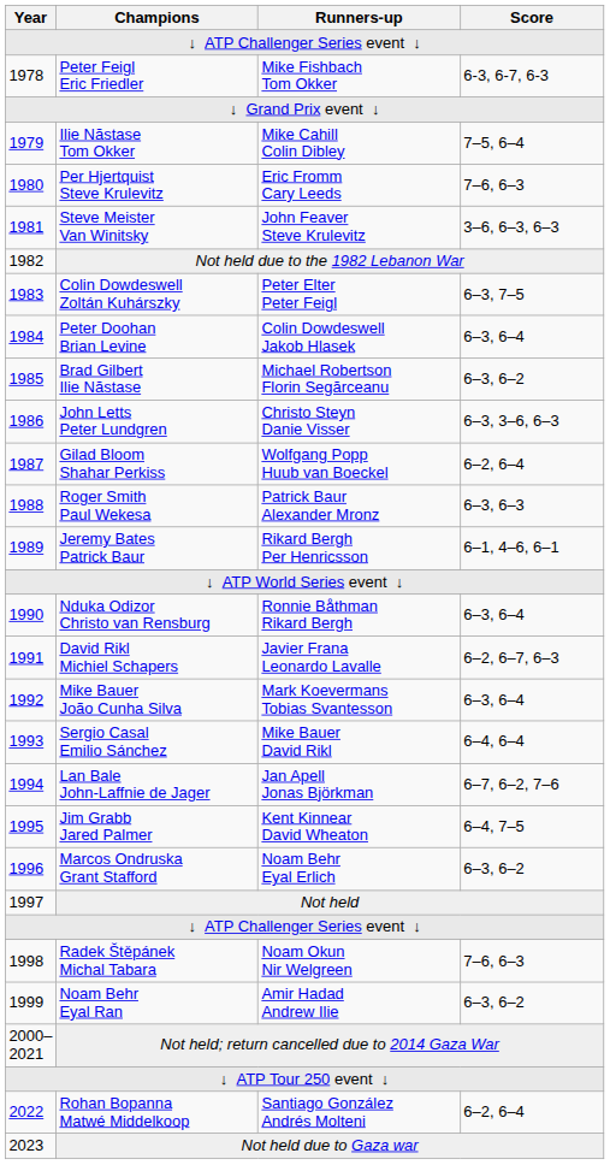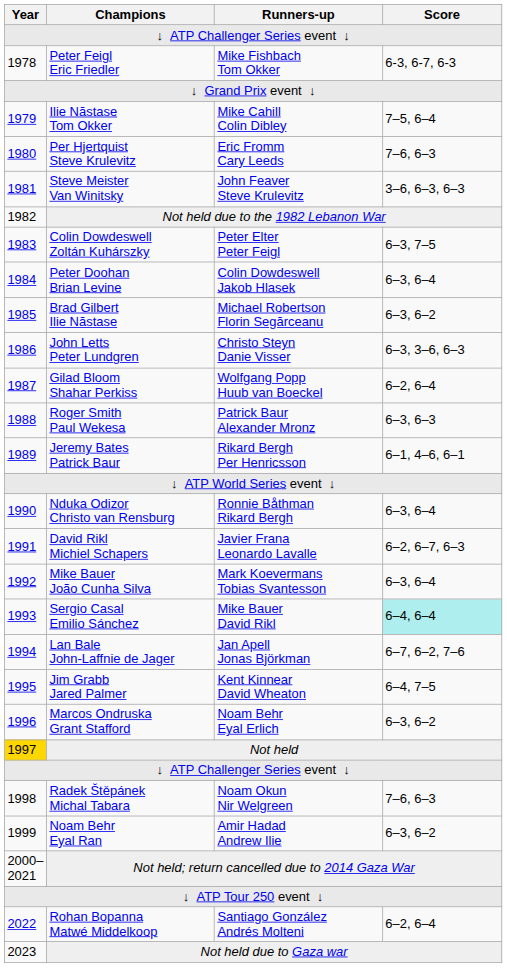Sergio Casal Emilio Sánchez | Score: no background -> paleturquoise background
Not held | Year: no background -> gold background
